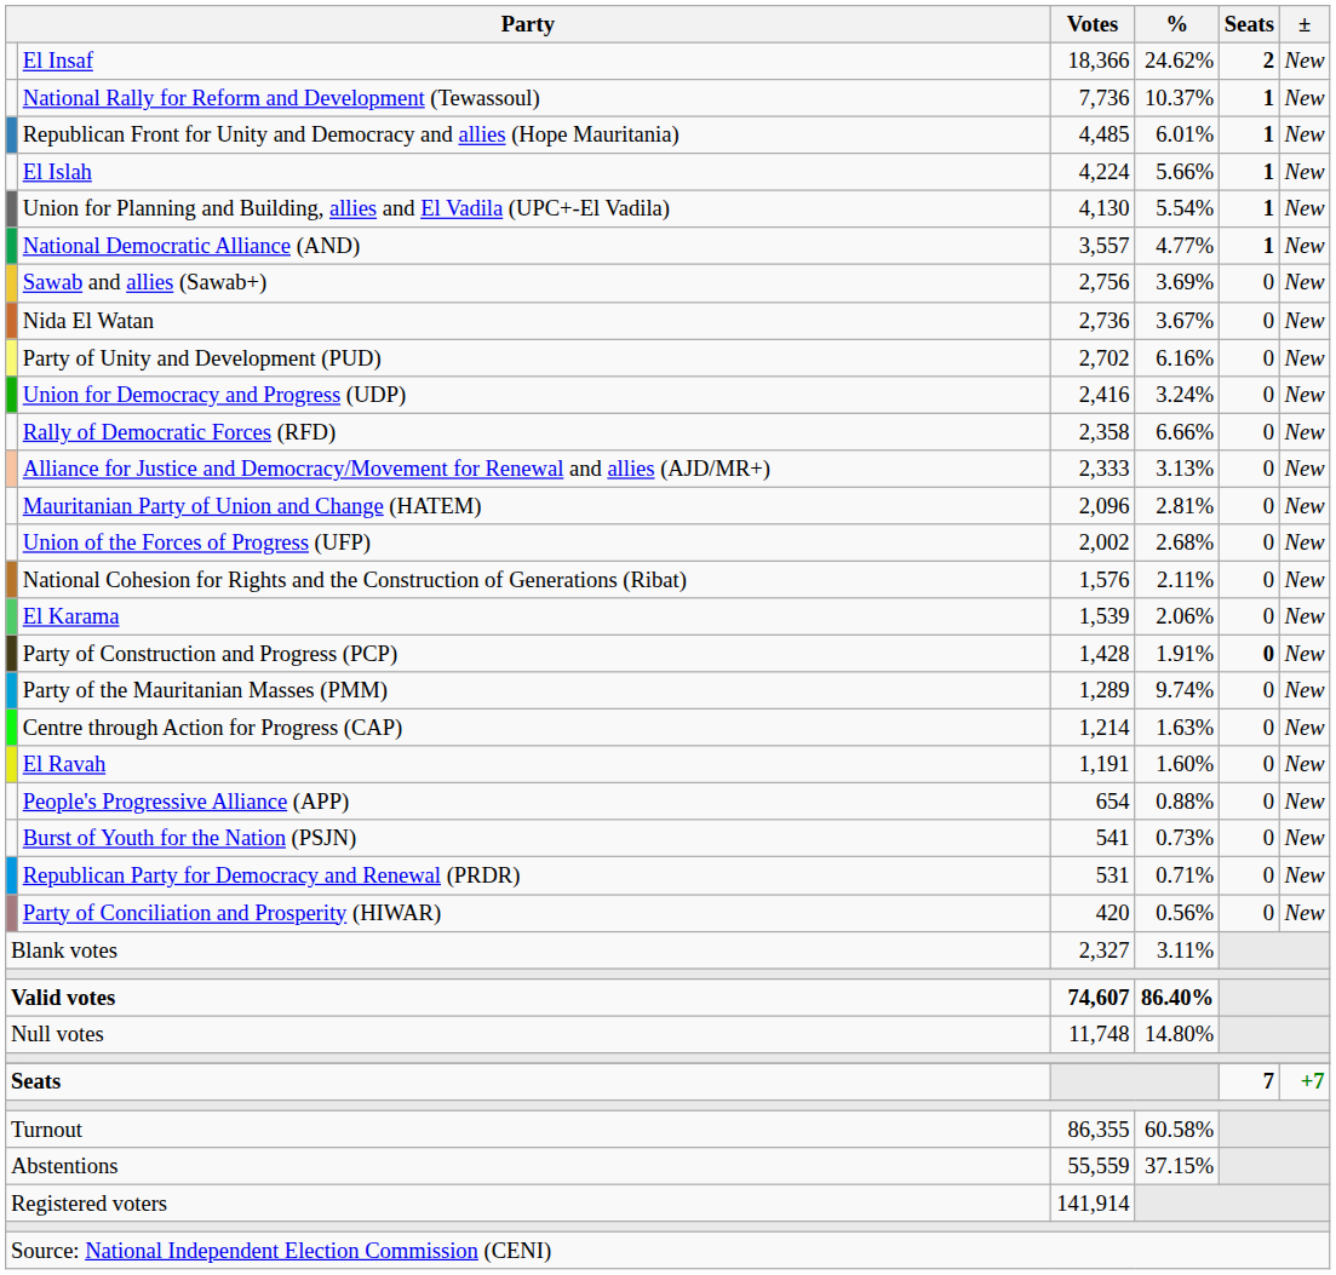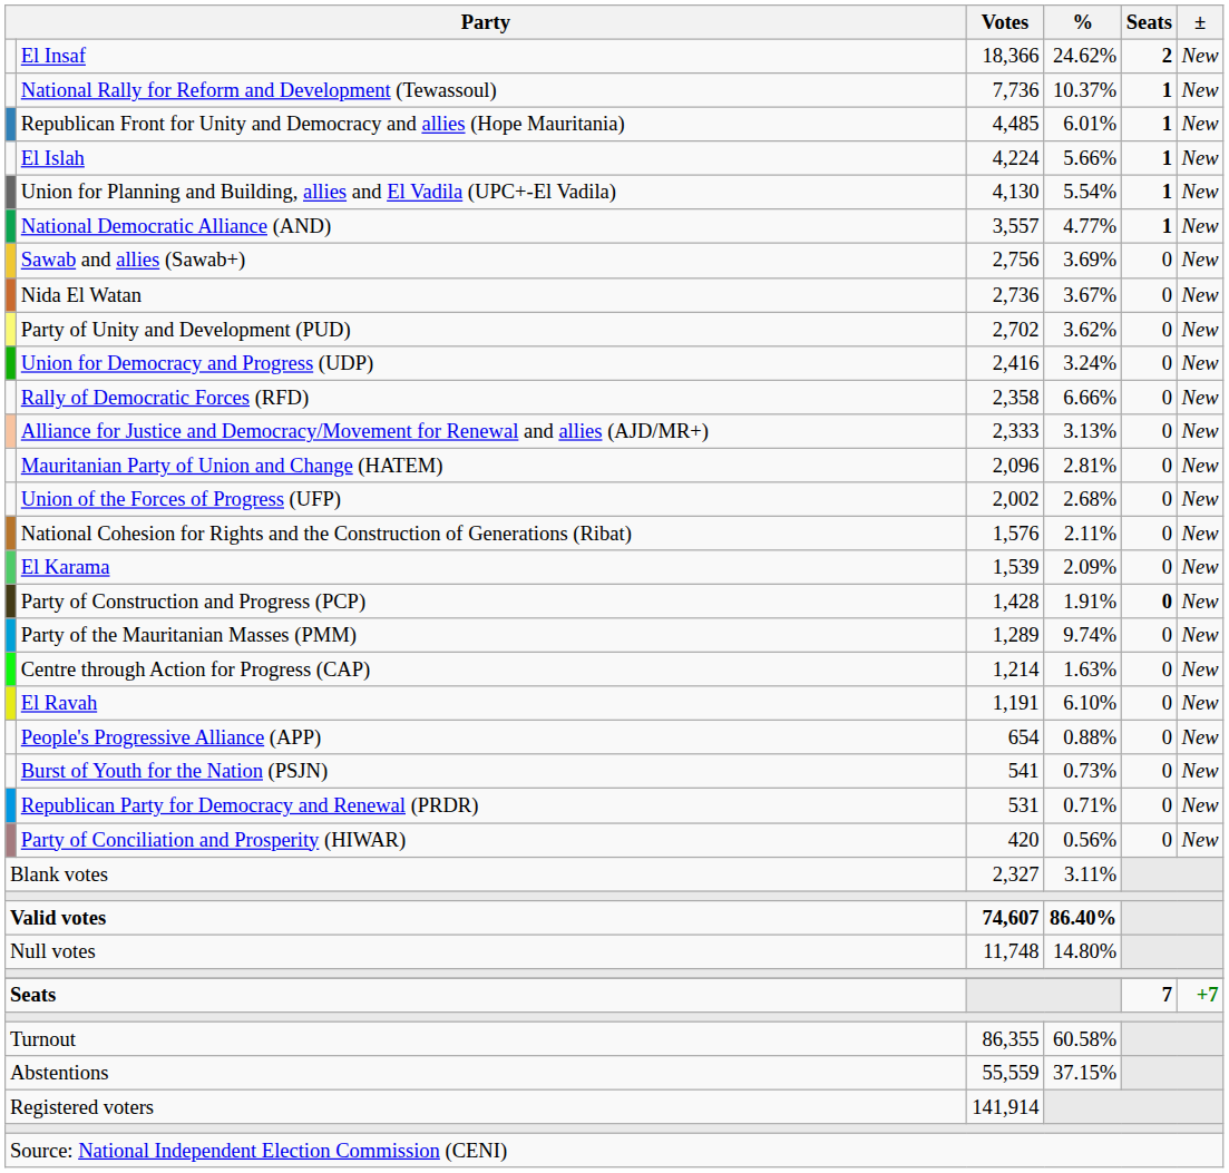Party of Unity and Development (PUD) | %: 6.16% -> 3.62%
El Karama | %: 2.06% -> 2.09%
El Ravah | %: 1.60% -> 6.10%
